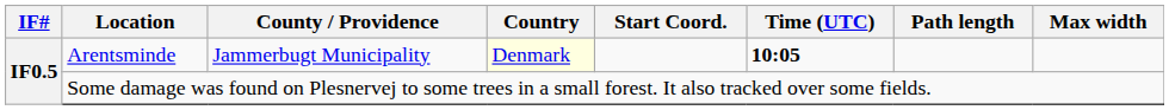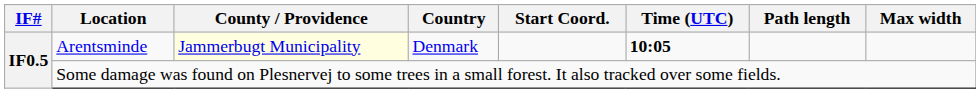Arentsminde | County / Providence: no background -> lightyellow background
Arentsminde | Country: lightyellow background -> no background
